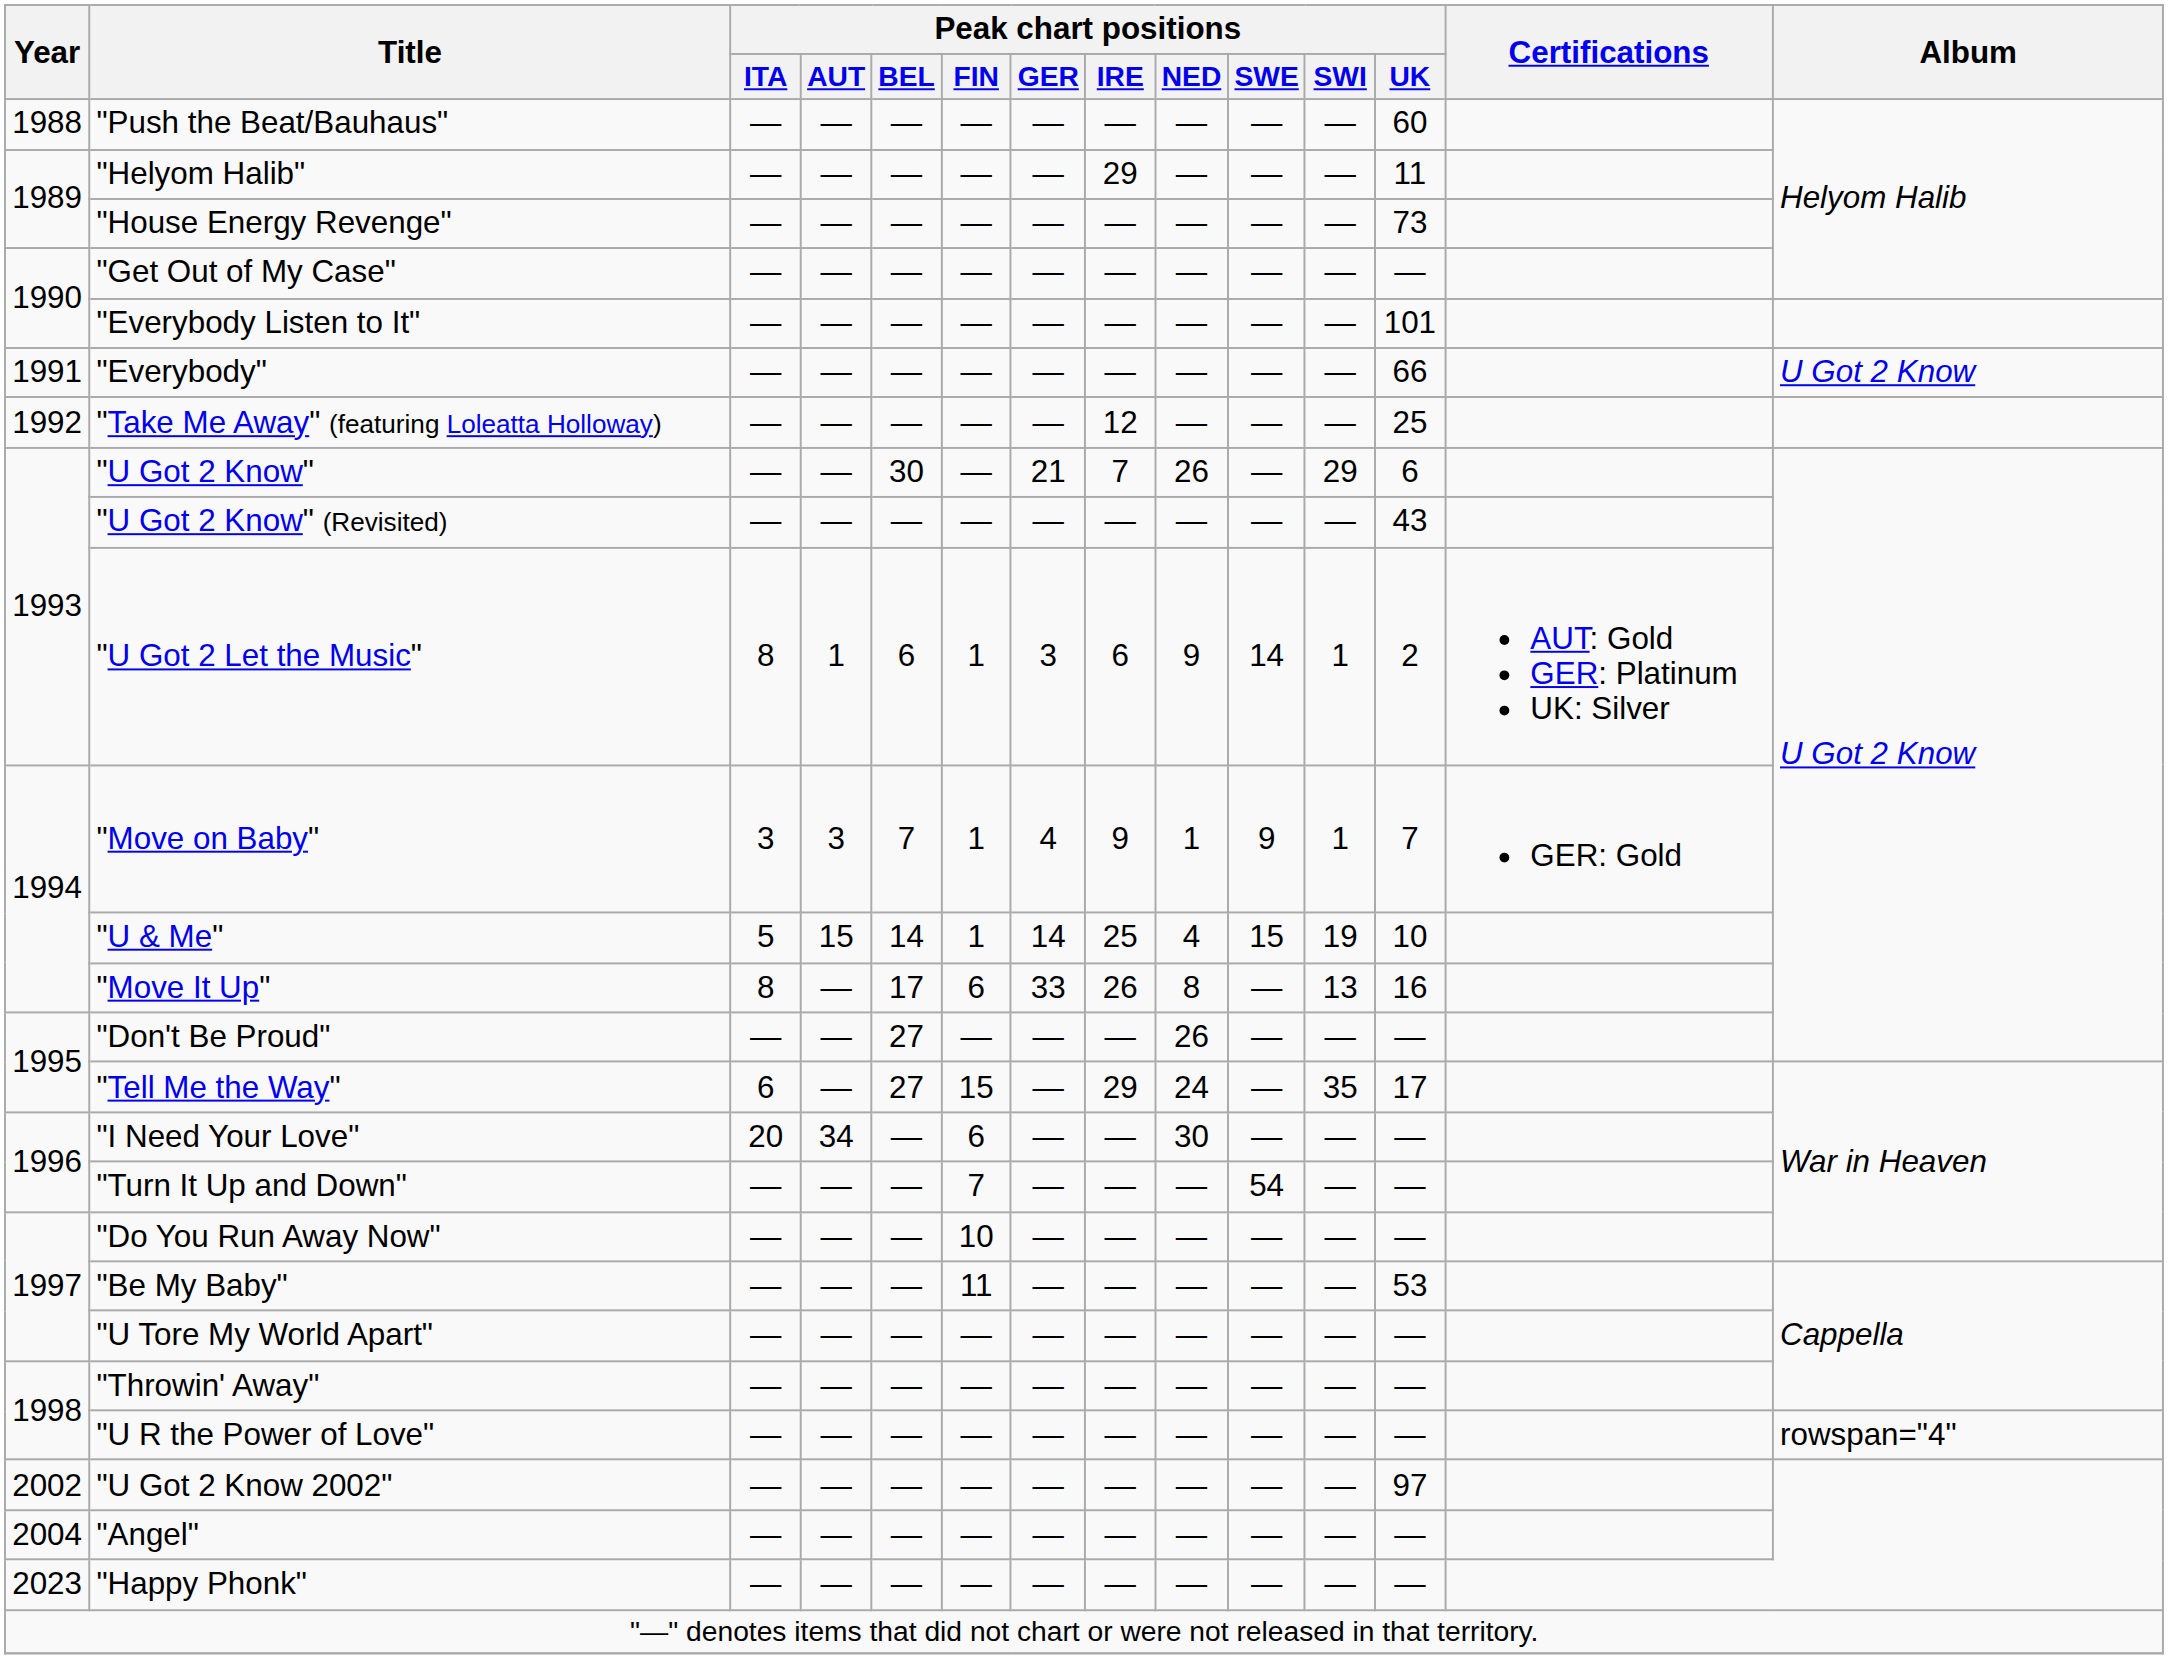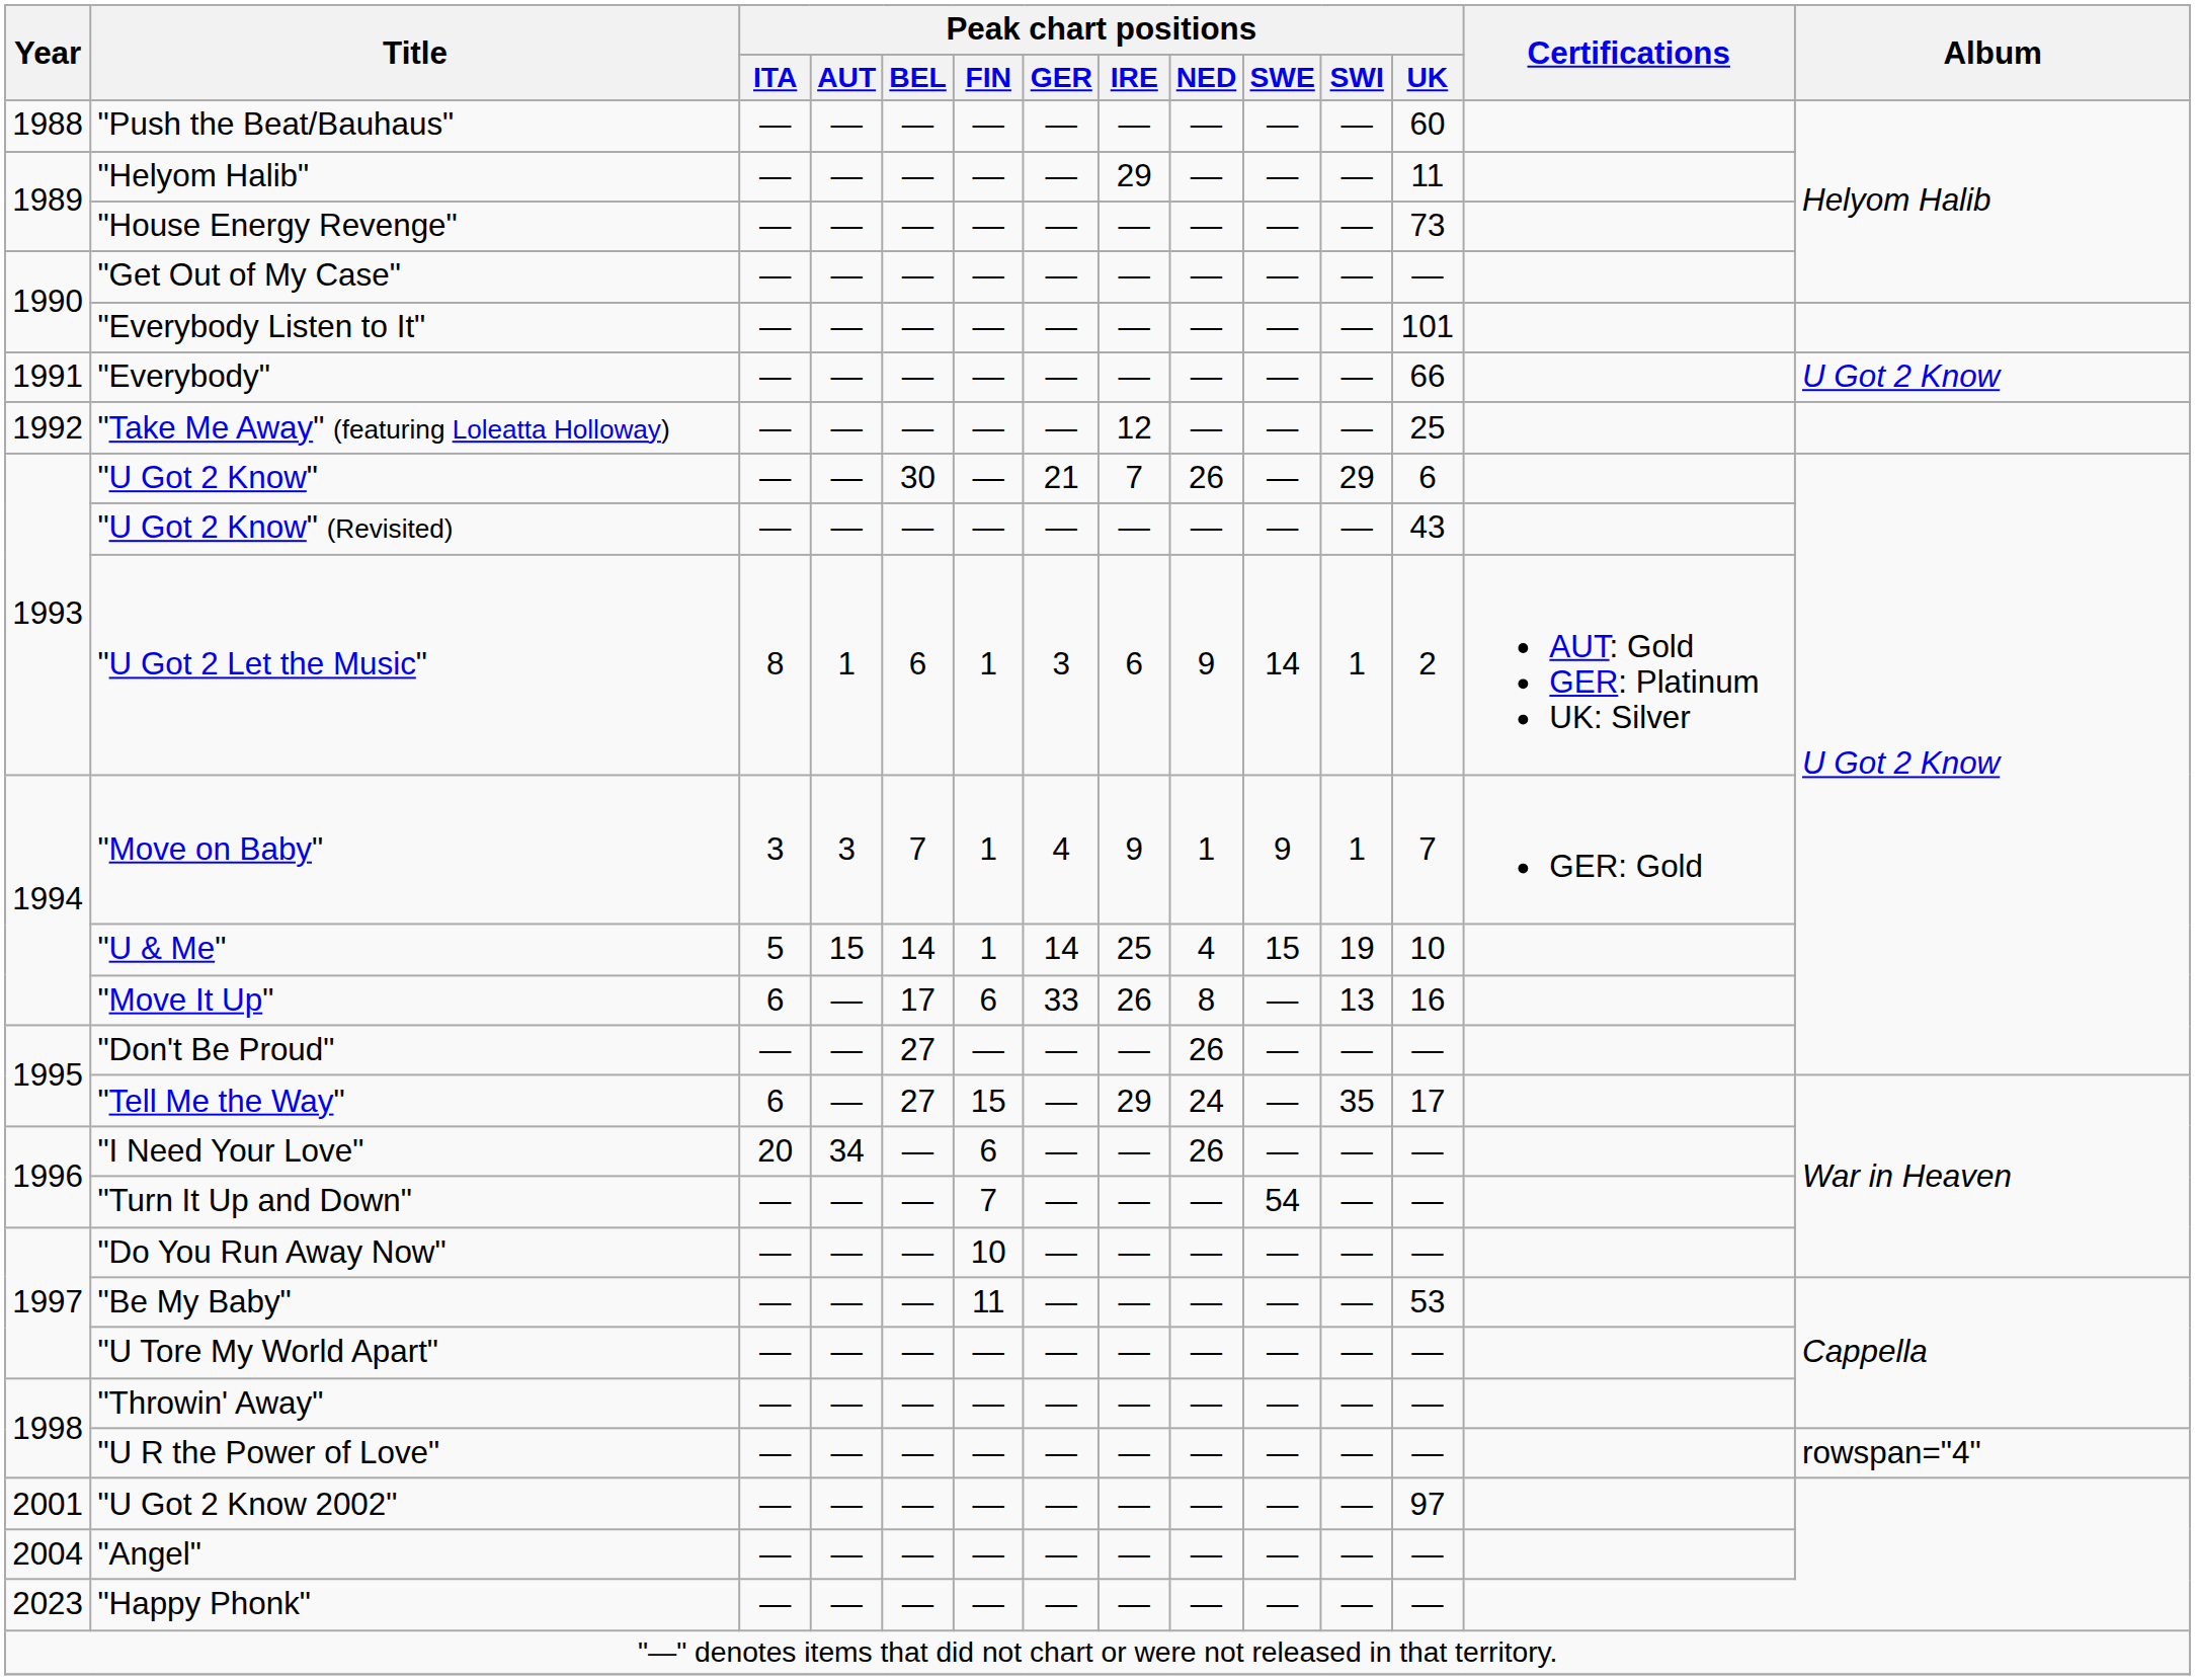"Move It Up" | Peak chart positions / ITA: 8 -> 6
"I Need Your Love" | Peak chart positions / NED: 30 -> 26
"U Got 2 Know 2002" | Year: 2002 -> 2001
